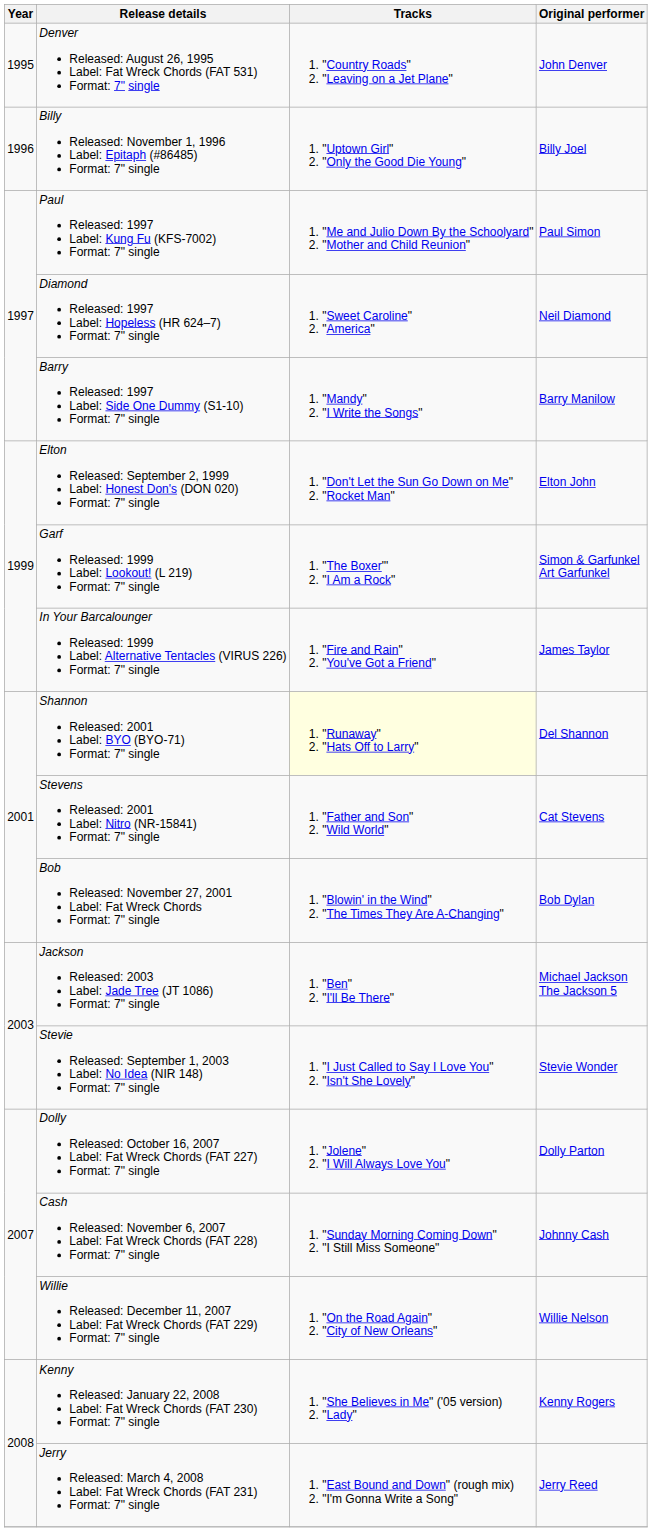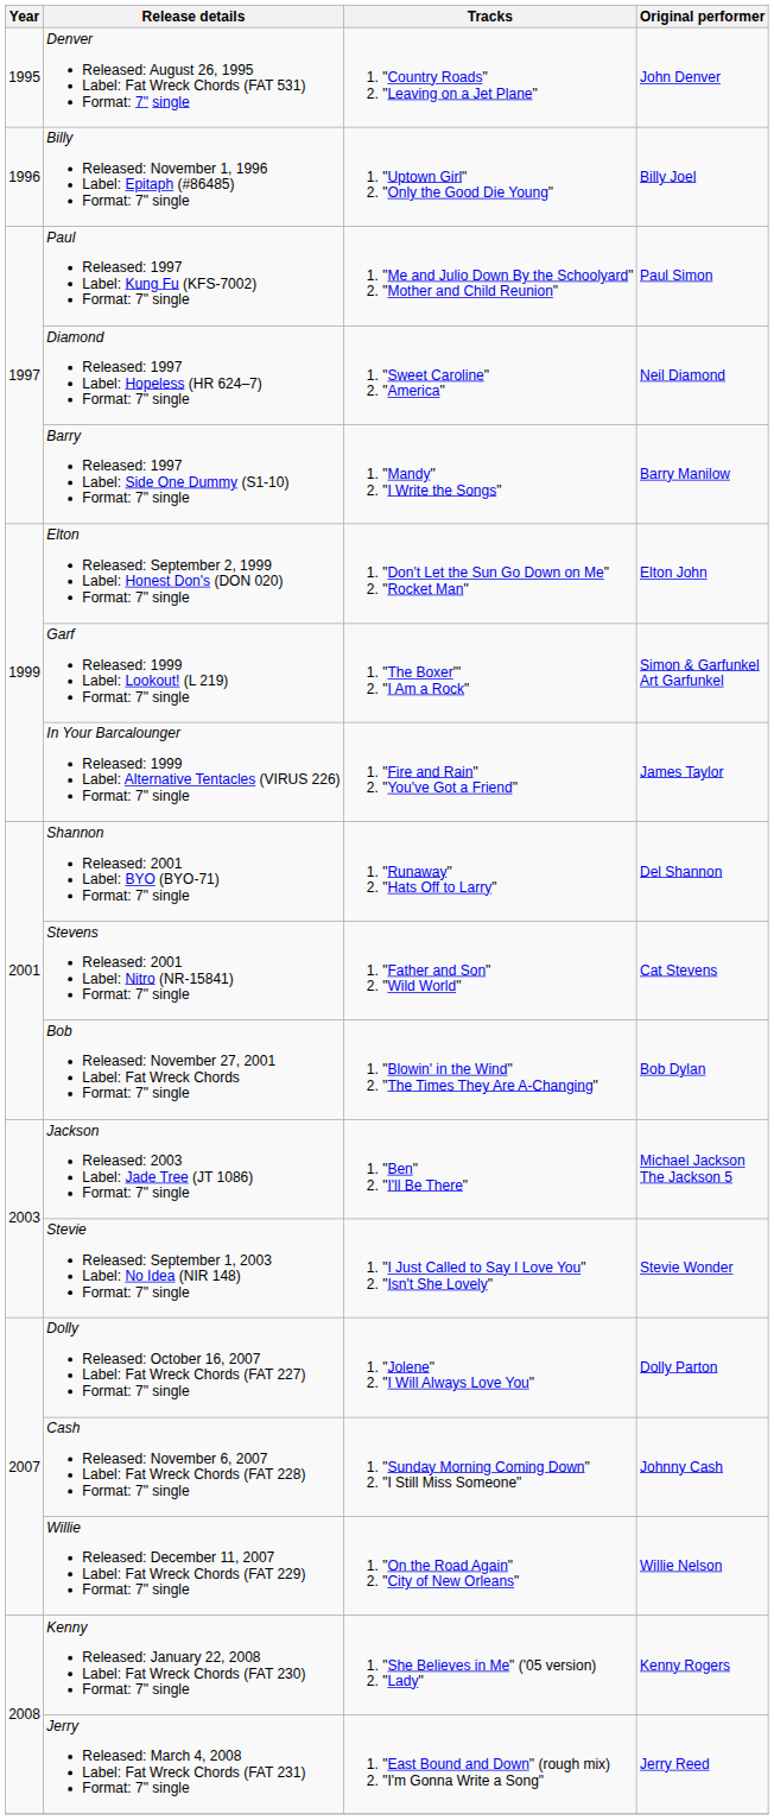Shannon Released: 2001 Label: BYO (BYO-71) Format: 7" single | Tracks: lightyellow background -> no background
